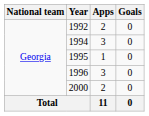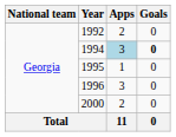1994 | Apps: no background -> lightblue background
1994 | Goals: normal -> bold
